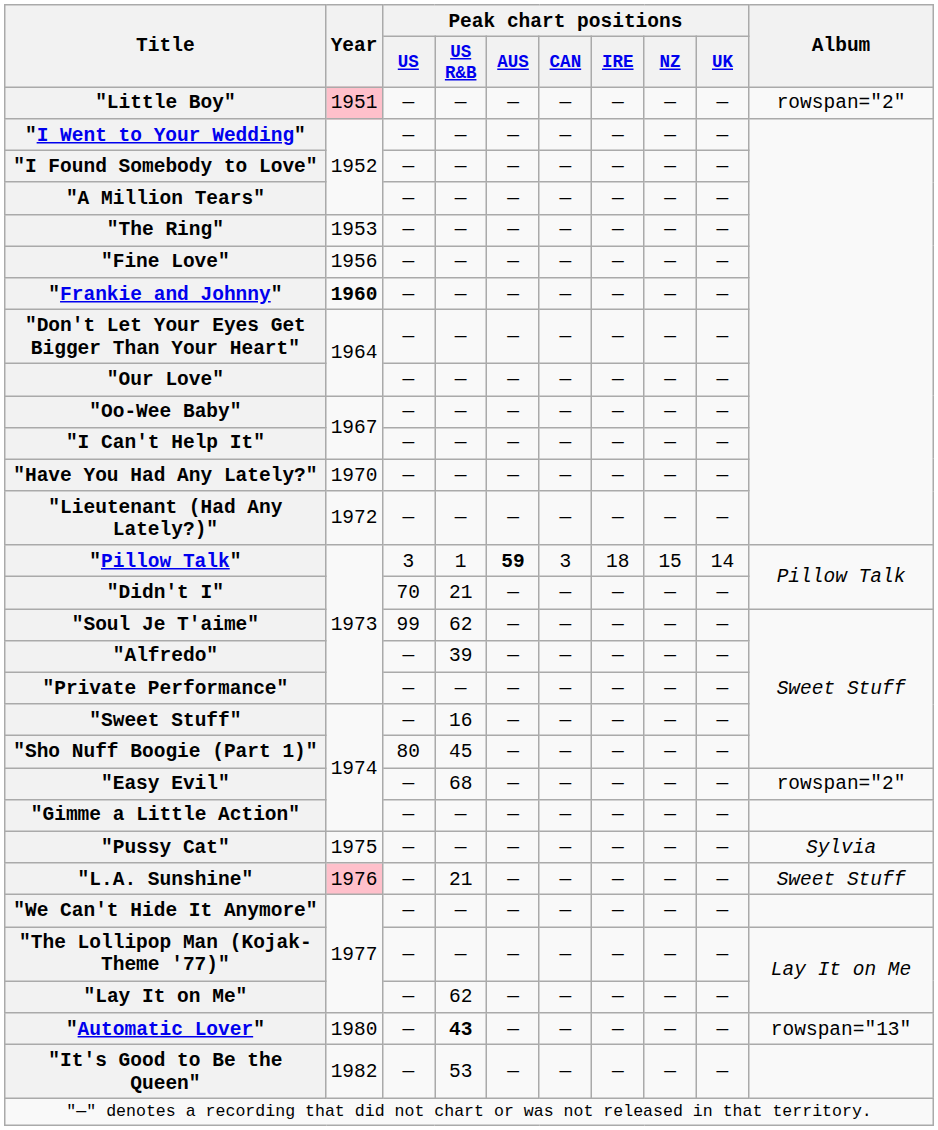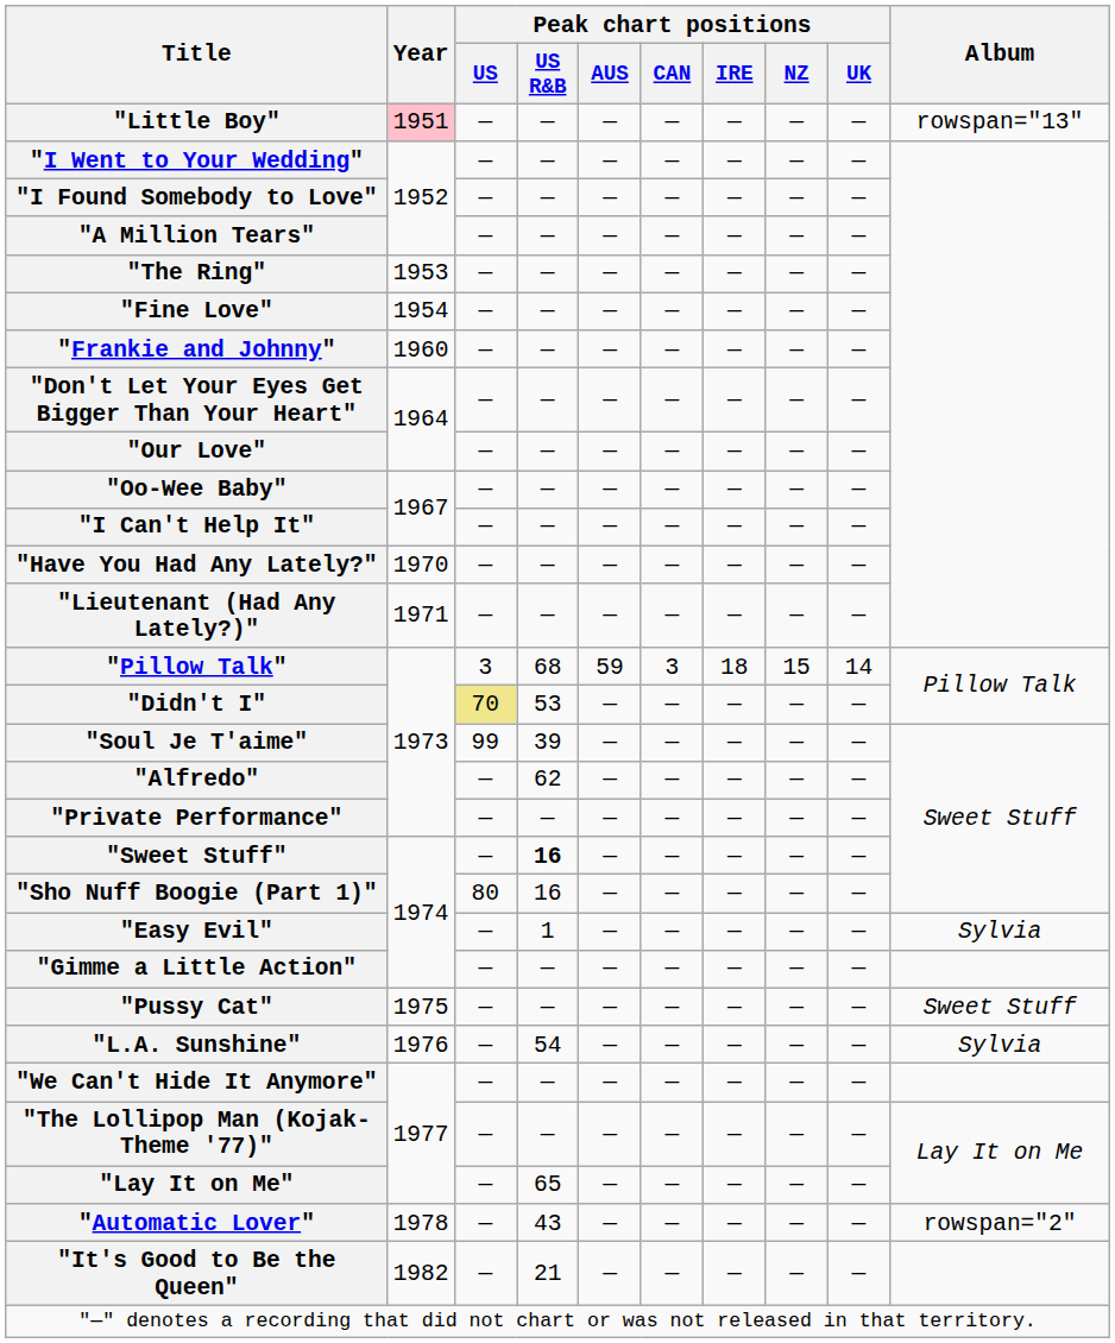"Little Boy" | Album: rowspan="2" -> rowspan="13"
"Fine Love" | Year: 1956 -> 1954
"Frankie and Johnny" | Year: bold -> normal
"Lieutenant (Had Any Lately?)" | Year: 1972 -> 1971
"Pillow Talk" | Peak chart positions / US R&B: 1 -> 68
"Pillow Talk" | Peak chart positions / AUS: bold -> normal
"Didn't I" | Peak chart positions / US: no background -> khaki background
"Didn't I" | Peak chart positions / US R&B: 21 -> 53
"Soul Je T'aime" | Peak chart positions / US R&B: 62 -> 39
"Alfredo" | Peak chart positions / US R&B: 39 -> 62
"Sweet Stuff" | Peak chart positions / US R&B: normal -> bold
"Sho Nuff Boogie (Part 1)" | Peak chart positions / US R&B: 45 -> 16
"Easy Evil" | Peak chart positions / US R&B: 68 -> 1
"Easy Evil" | Album: rowspan="2" -> Sylvia
"Pussy Cat" | Album: Sylvia -> Sweet Stuff
"L.A. Sunshine" | Year: pink background -> no background
"L.A. Sunshine" | Peak chart positions / US R&B: 21 -> 54
"L.A. Sunshine" | Album: Sweet Stuff -> Sylvia
"Lay It on Me" | Peak chart positions / US R&B: 62 -> 65
"Automatic Lover" | Year: 1980 -> 1978
"Automatic Lover" | Peak chart positions / US R&B: bold -> normal
"Automatic Lover" | Album: rowspan="13" -> rowspan="2"
"It's Good to Be the Queen" | Peak chart positions / US R&B: 53 -> 21
